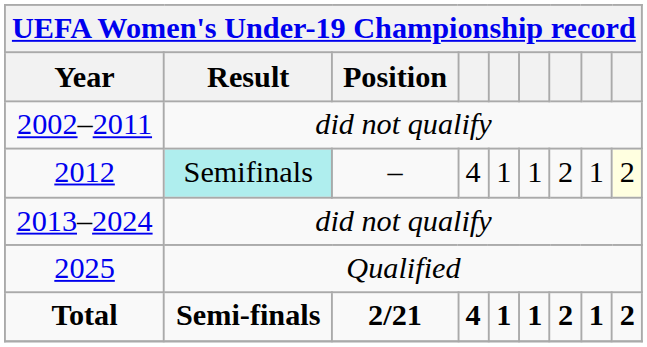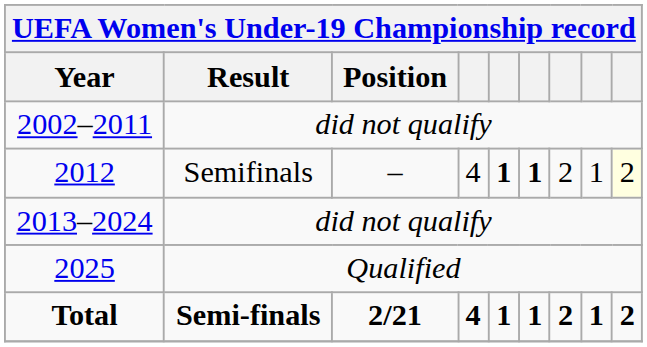2012 | Result: paleturquoise background -> no background
2012 | column 5: normal -> bold
2012 | column 6: normal -> bold
